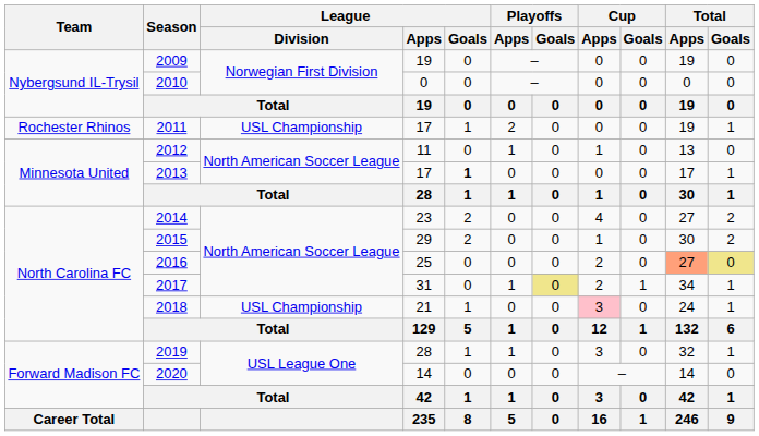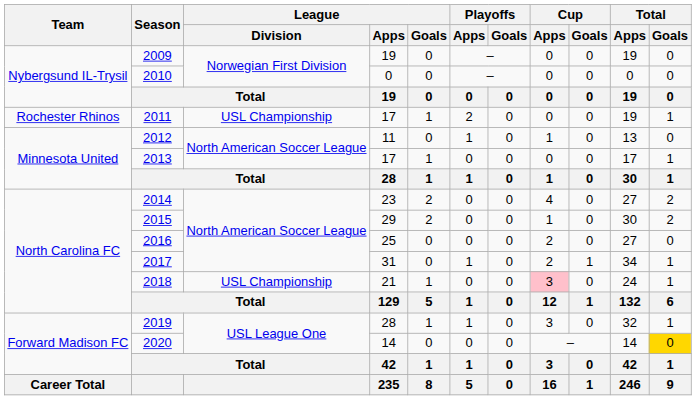2013 | League / Goals: bold -> normal
2016 | Total / Apps: lightsalmon background -> no background
2016 | Total / Goals: khaki background -> no background
2017 | Playoffs / Goals: khaki background -> no background
2020 | Total / Goals: no background -> gold background
